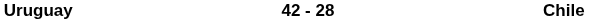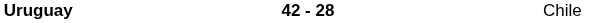Uruguay | column 3: bold -> normal
